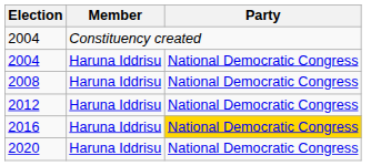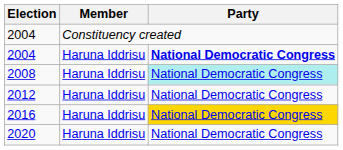2004 / Haruna Iddrisu | Party: normal -> bold
2008 | Party: no background -> paleturquoise background
